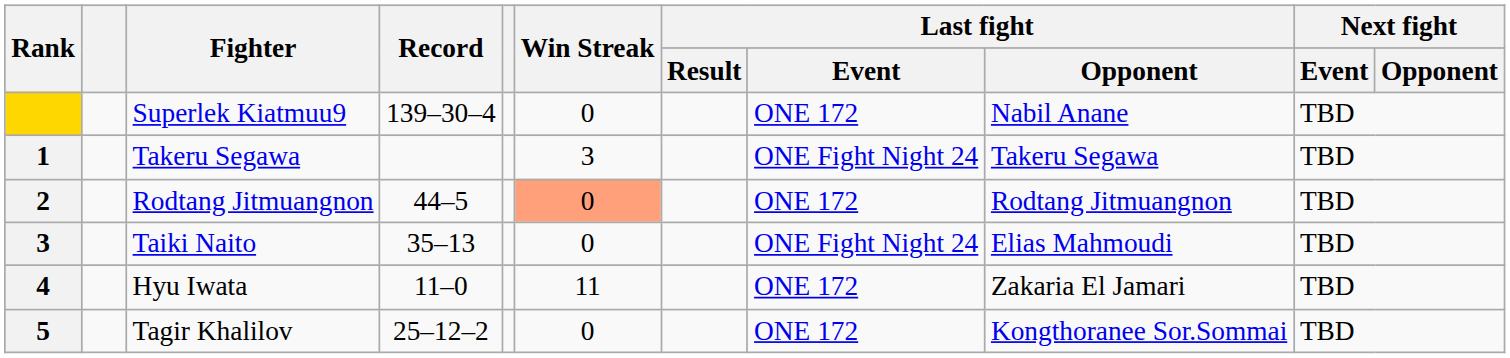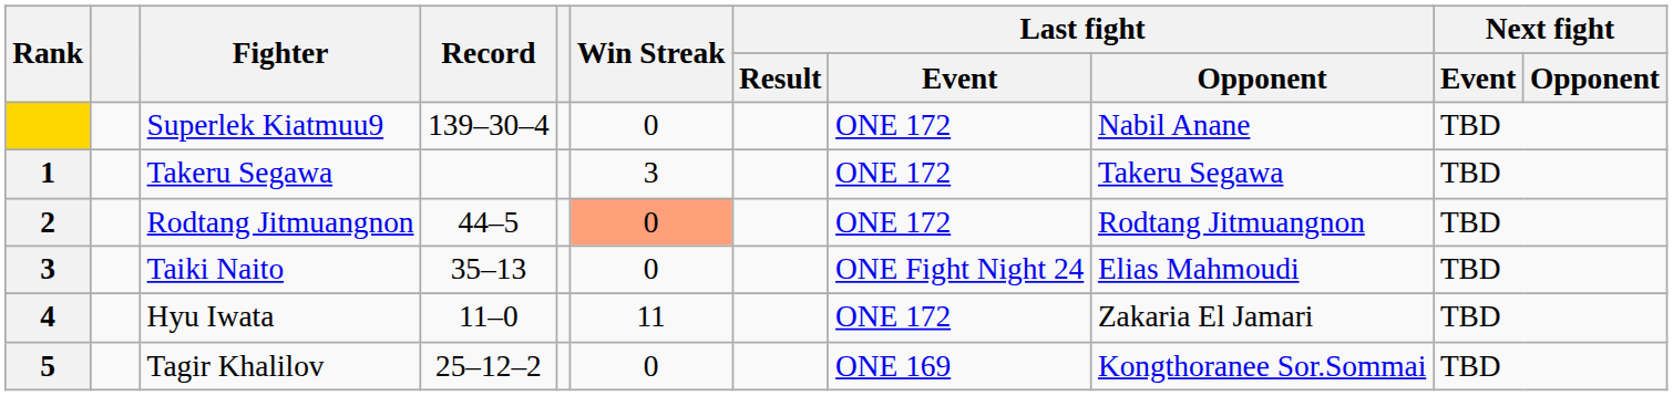1 | Last fight / Event: ONE Fight Night 24 -> ONE 172
5 | Last fight / Event: ONE 172 -> ONE 169
